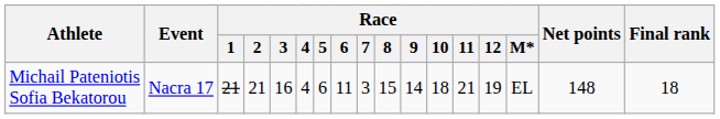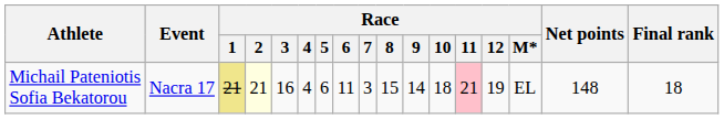Michail Pateniotis Sofia Bekatorou | Race / 1: no background -> khaki background
Michail Pateniotis Sofia Bekatorou | Race / 2: no background -> lightyellow background
Michail Pateniotis Sofia Bekatorou | Race / 11: no background -> pink background
